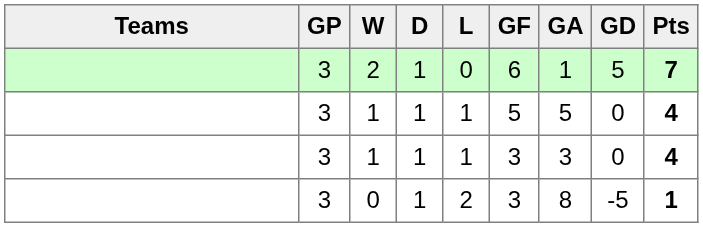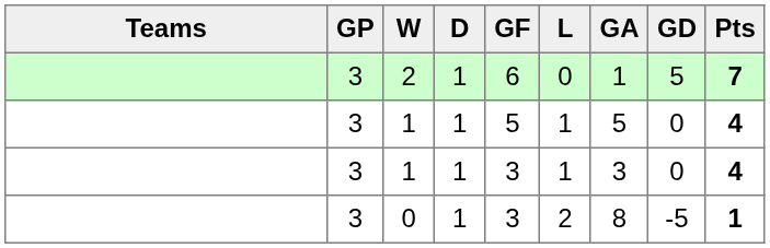columns swapped: L <-> GF
